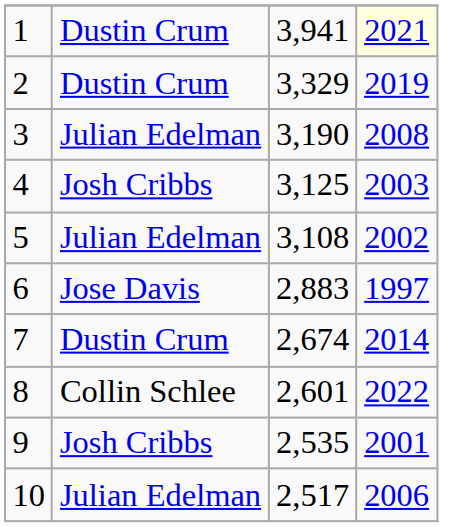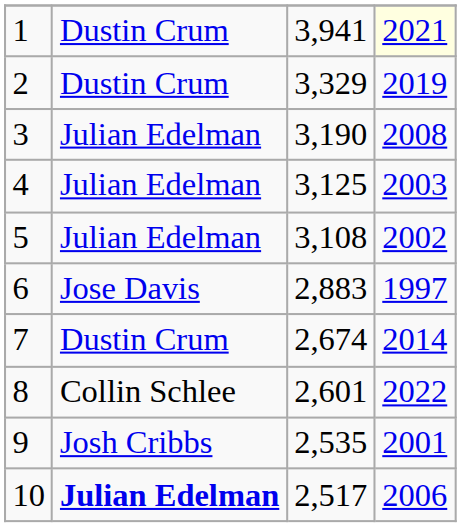4 | column 2: Josh Cribbs -> Julian Edelman
10 | column 2: normal -> bold
